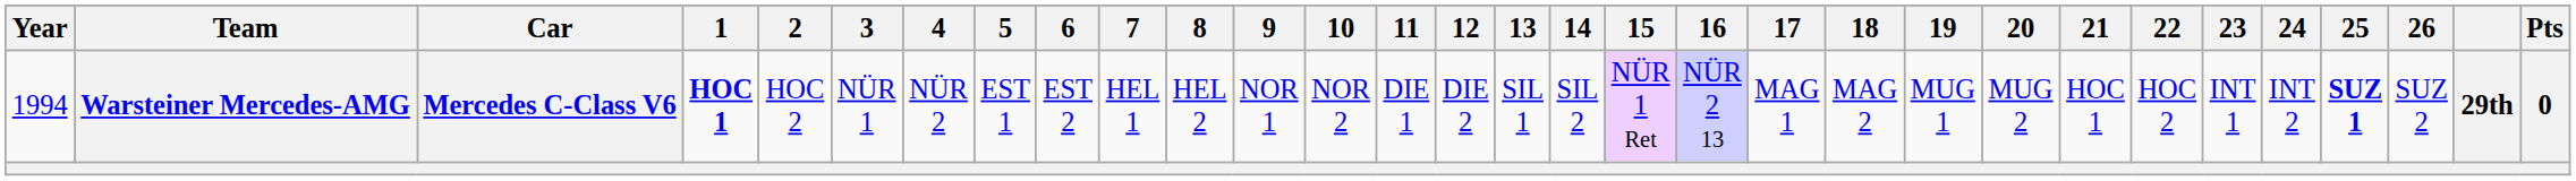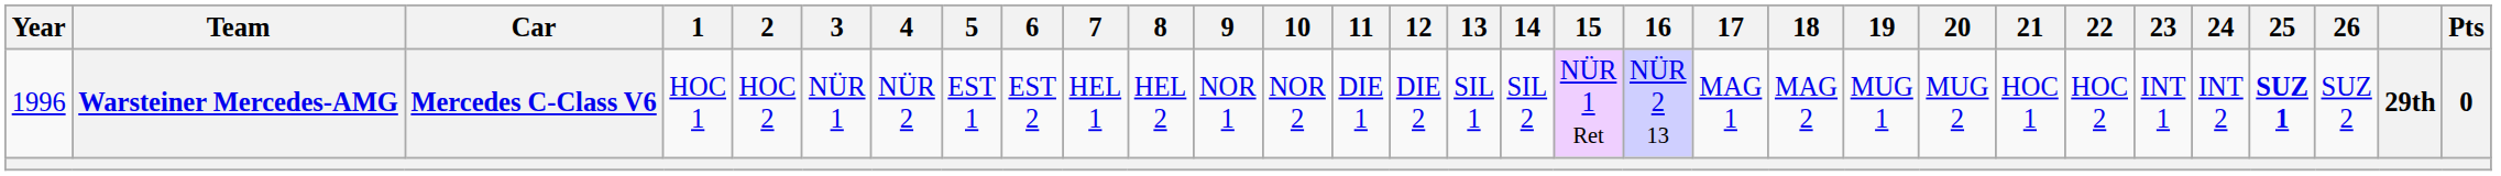Warsteiner Mercedes-AMG | Year: 1994 -> 1996
Warsteiner Mercedes-AMG | 1: bold -> normal
